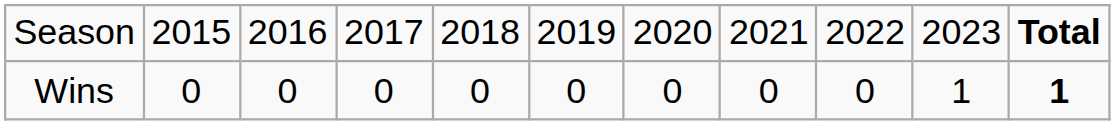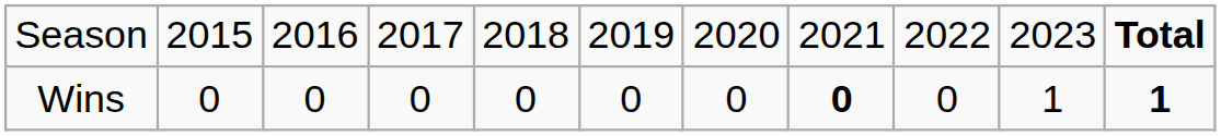Wins | column 8: normal -> bold
